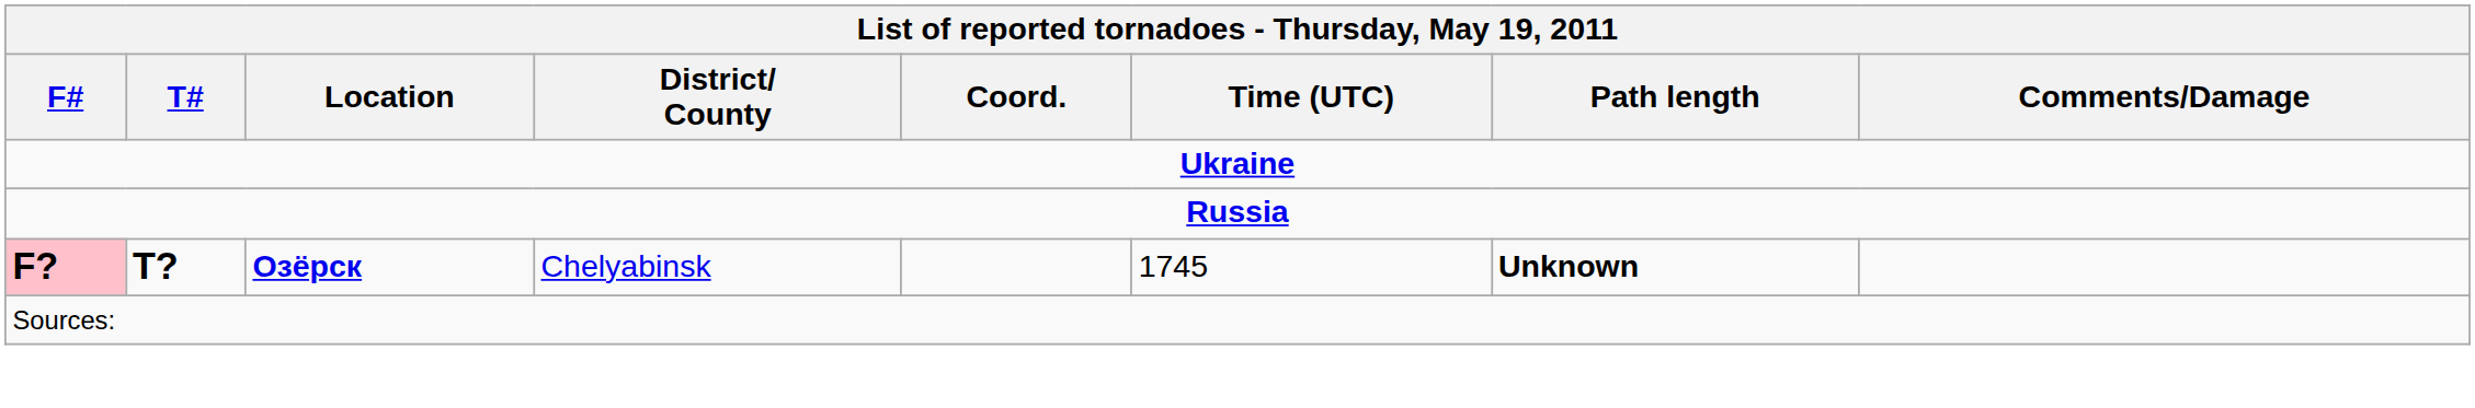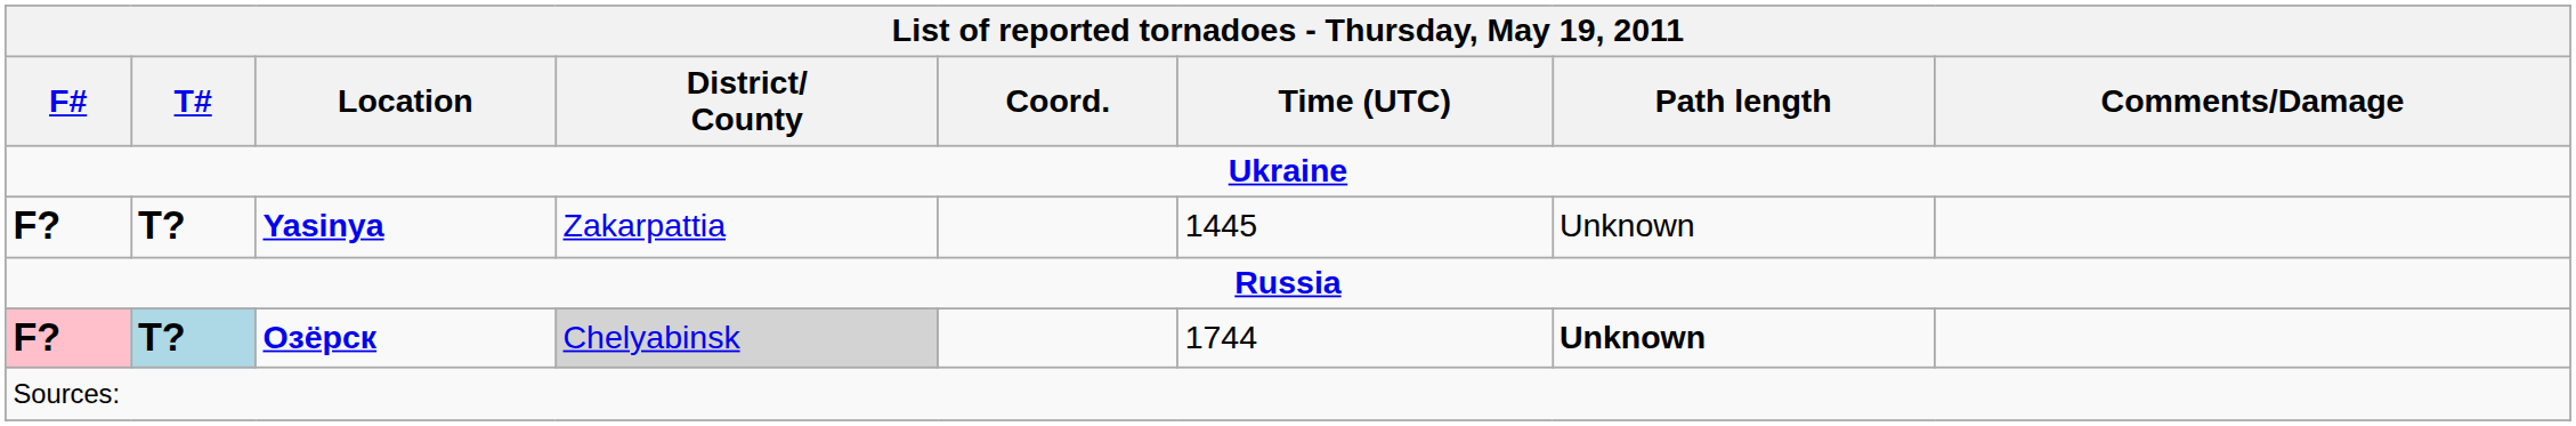+ row: F? | T? | Yasinya | Zakarpattia | 1445 | Unknown
Озёрск | T#: no background -> lightblue background
Озёрск | District/ County: no background -> lightgrey background
Озёрск | Time (UTC): 1745 -> 1744
